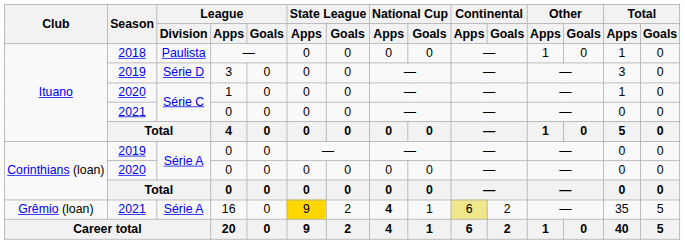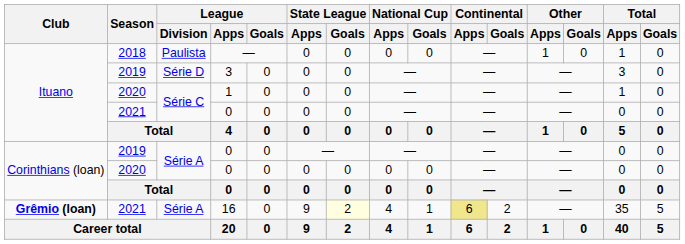16 | Club: normal -> bold
16 | State League / Apps: gold background -> no background
16 | State League / Goals: no background -> lightyellow background
16 | National Cup / Apps: bold -> normal
